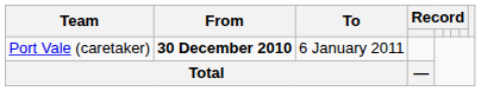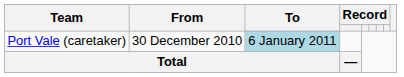Port Vale (caretaker) | From: bold -> normal
Port Vale (caretaker) | To: no background -> lightblue background
